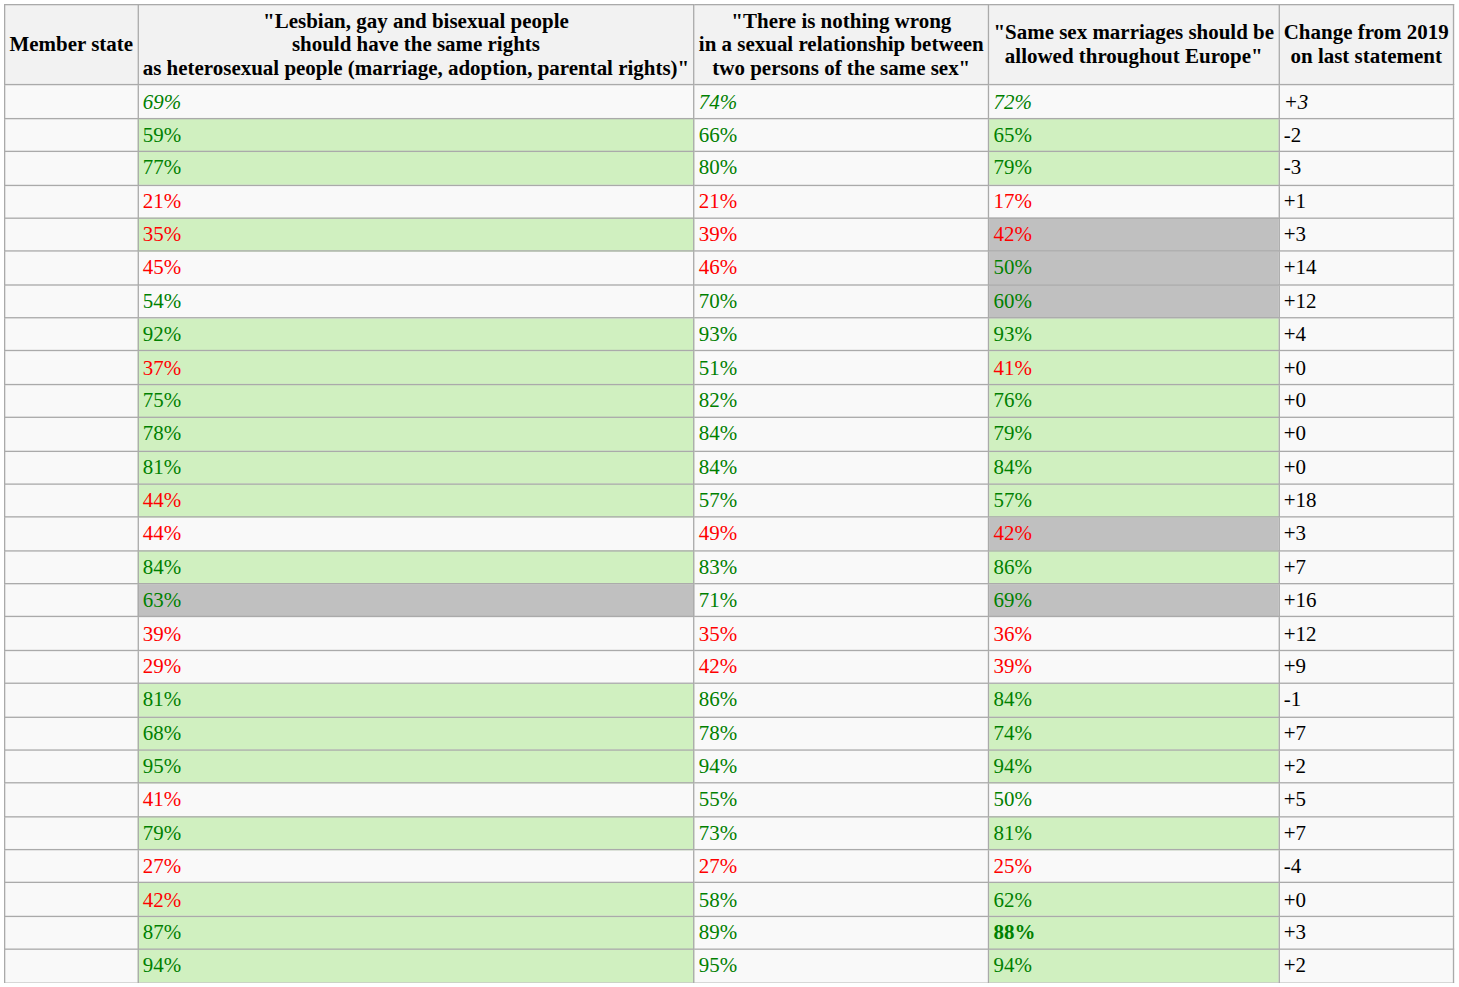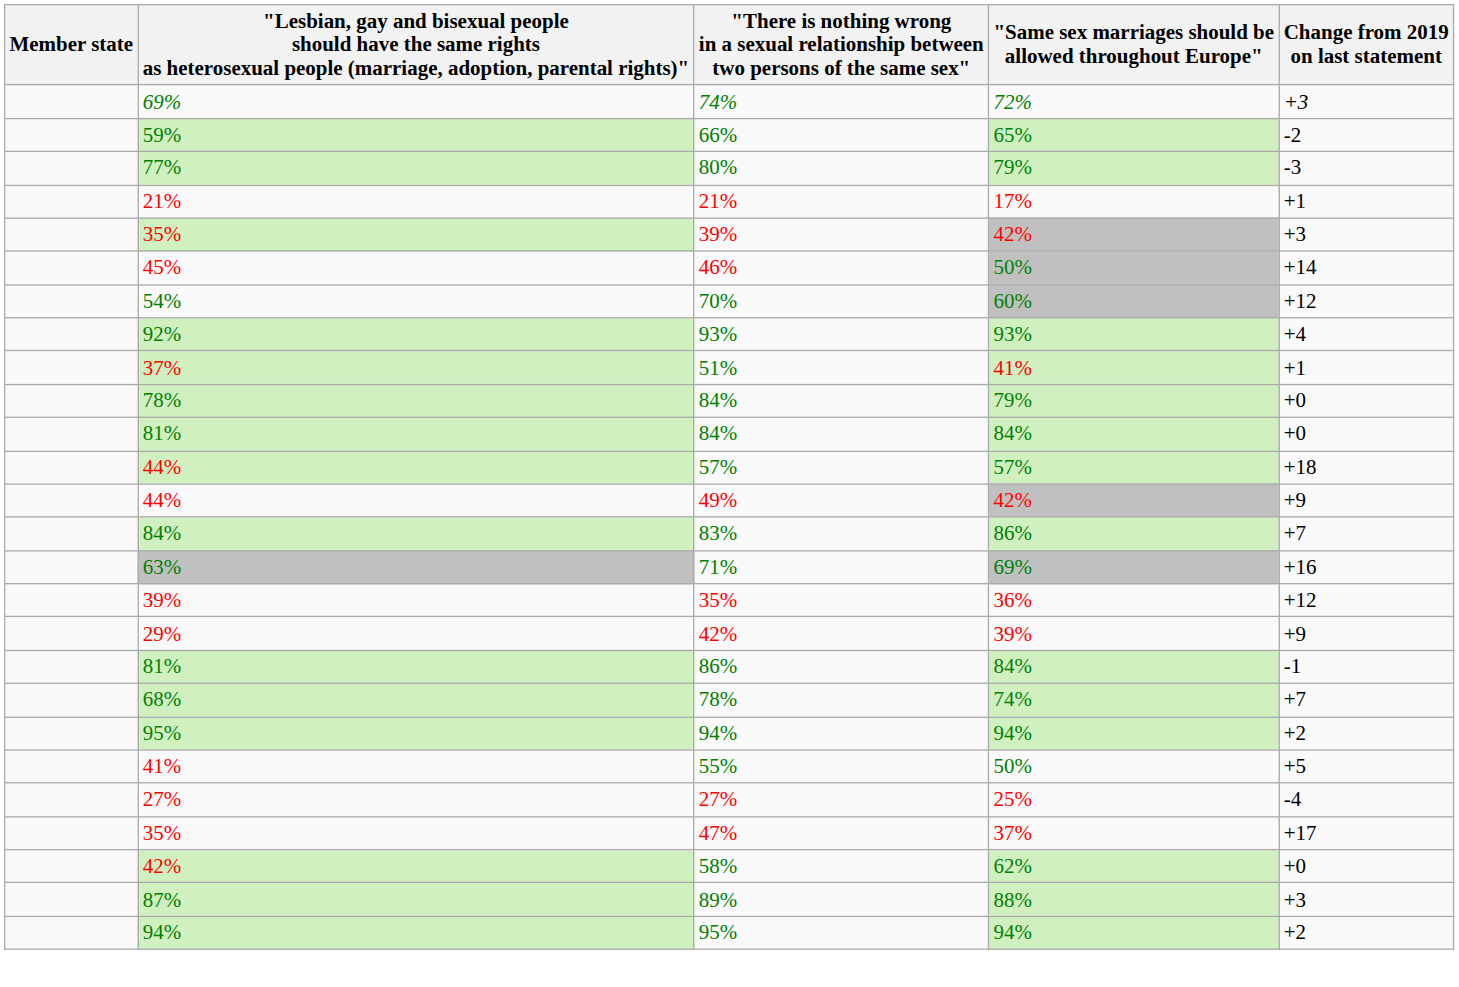51% | Change from 2019 on last statement: +0 -> +1
- row: 75% | 82% | 76% | +0
49% | Change from 2019 on last statement: +3 -> +9
- row: 79% | 73% | 81% | +7
+ row: 35% | 47% | 37% | +17
89% | "Same sex marriages should be allowed throughout Europe": bold -> normal
